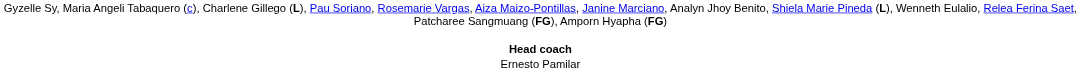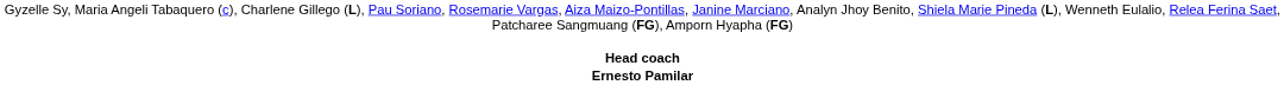row 3 | column 1: normal -> bold
